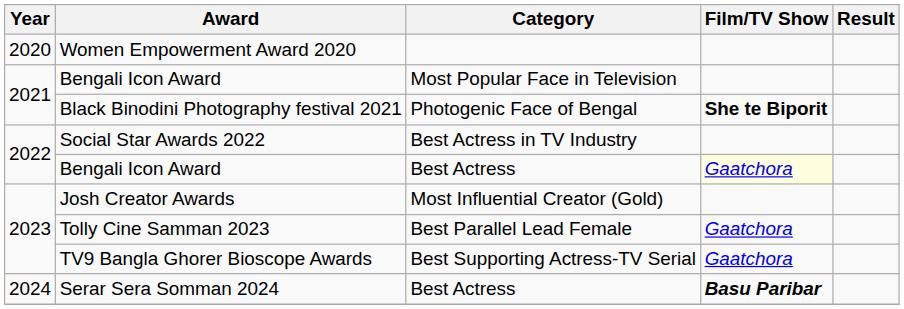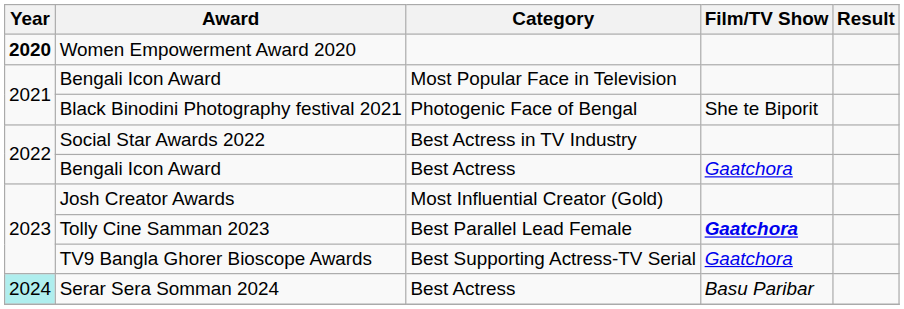Women Empowerment Award 2020 | Year: normal -> bold
Black Binodini Photography festival 2021 | Film/TV Show: bold -> normal
Bengali Icon Award / Best Actress | Film/TV Show: lightyellow background -> no background
Tolly Cine Samman 2023 | Film/TV Show: normal -> bold
Serar Sera Somman 2024 | Year: no background -> paleturquoise background
Serar Sera Somman 2024 | Film/TV Show: bold -> normal
